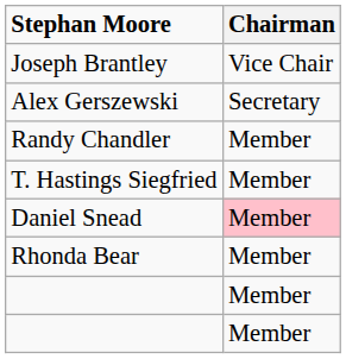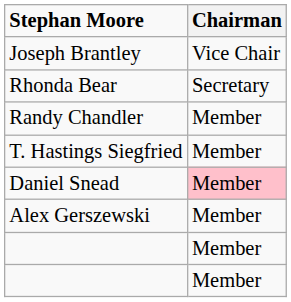row 3 | Stephan Moore: Alex Gerszewski -> Rhonda Bear
row 7 | Stephan Moore: Rhonda Bear -> Alex Gerszewski
